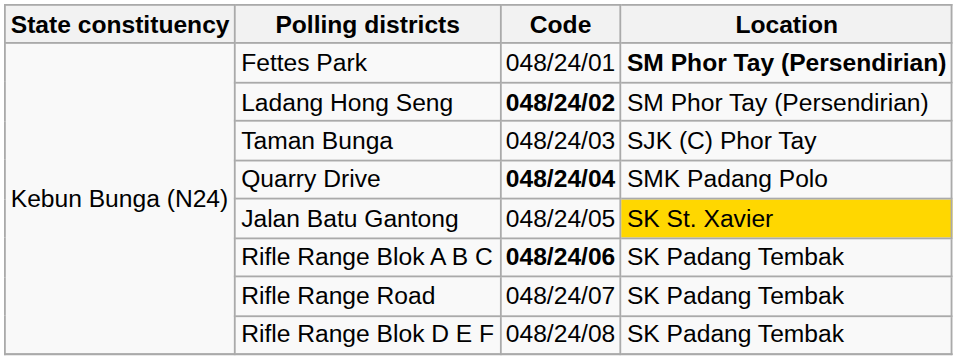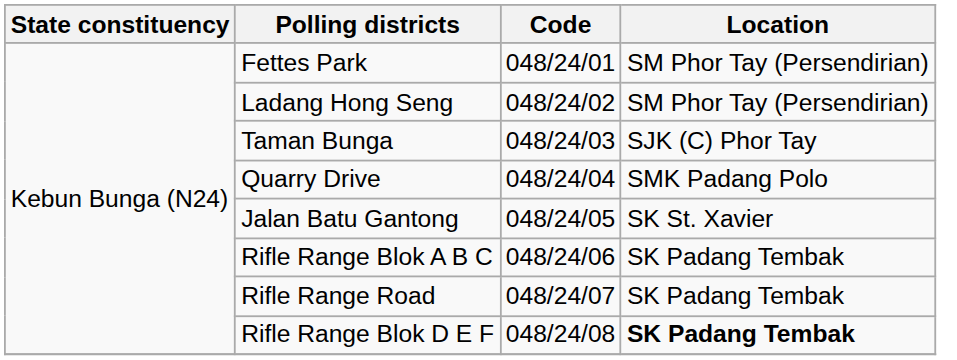Fettes Park | Location: bold -> normal
Ladang Hong Seng | Code: bold -> normal
Quarry Drive | Code: bold -> normal
Jalan Batu Gantong | Location: gold background -> no background
Rifle Range Blok A B C | Code: bold -> normal
Rifle Range Blok D E F | Location: normal -> bold
